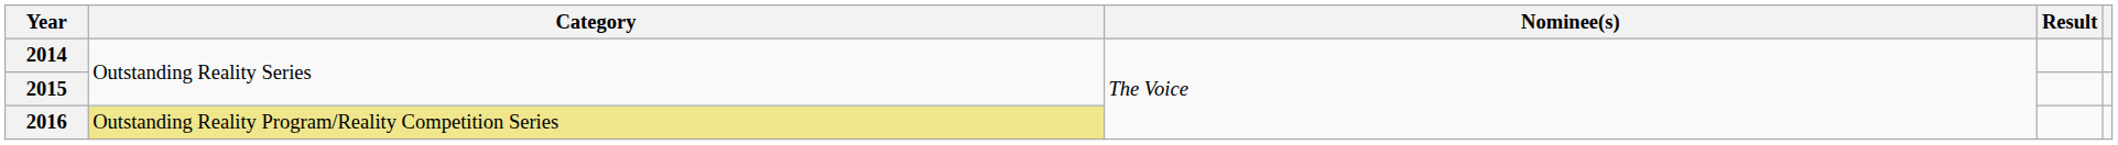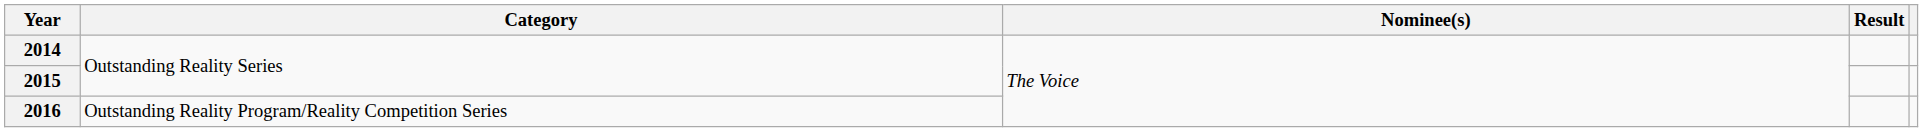2016 | Category: khaki background -> no background
